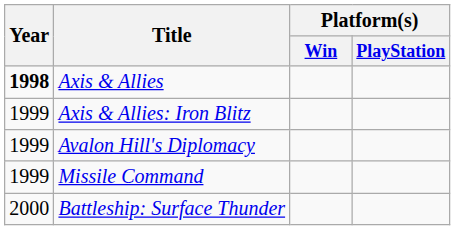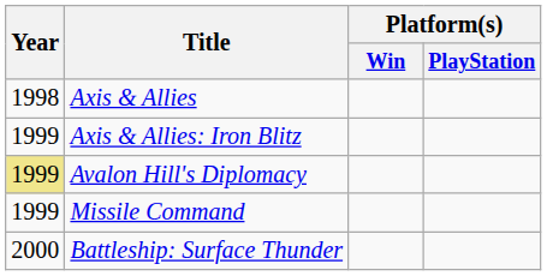Axis & Allies | Year: bold -> normal
Avalon Hill's Diplomacy | Year: no background -> khaki background
